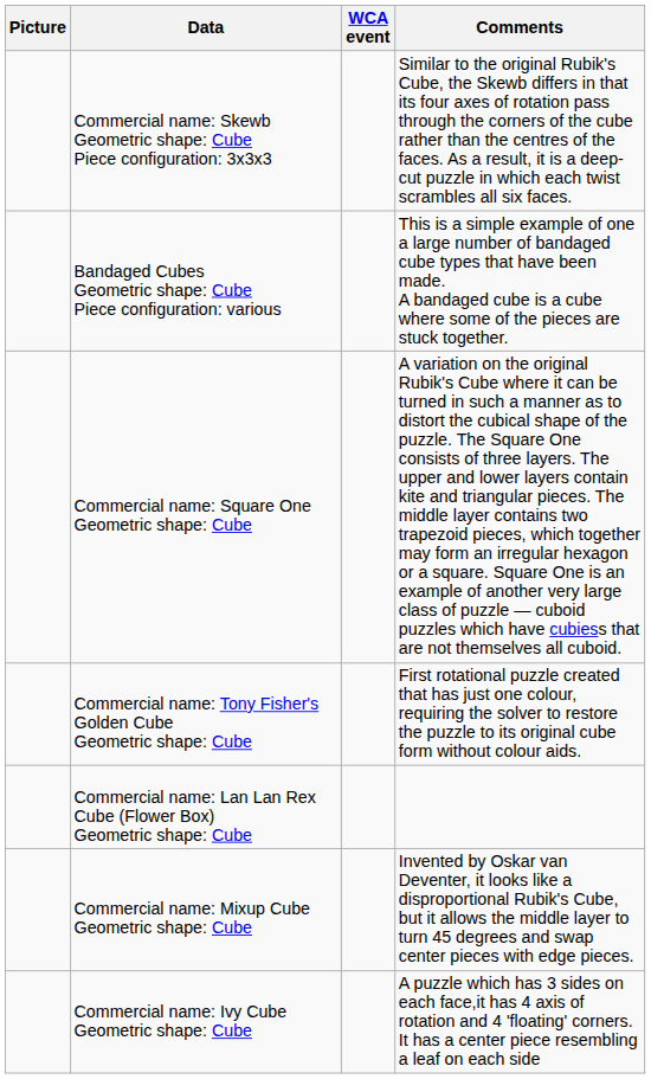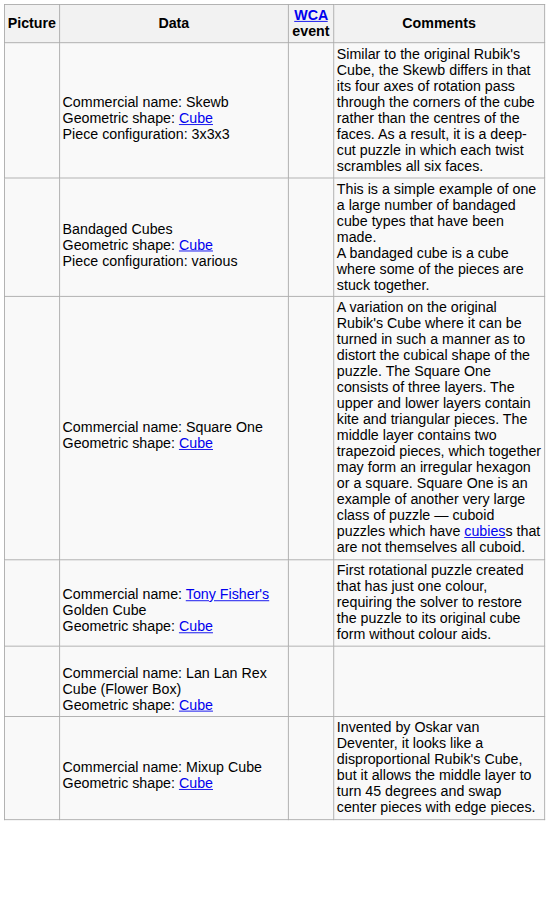- row: Commercial name: Ivy Cube Geometric shape: Cube | A puzzle which has 3 sides on each face,it has 4 axis of rotation and 4 'floating' corners. It has a center piece resembling a leaf on each side
